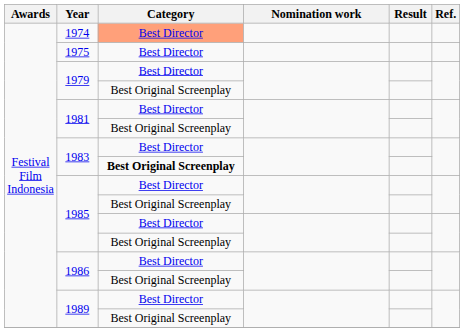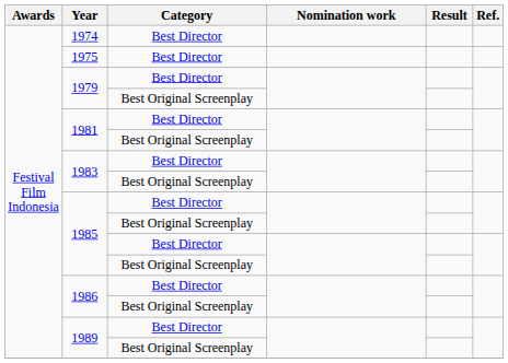1974 | Category: lightsalmon background -> no background
1983 / Best Original Screenplay | Category: bold -> normal
